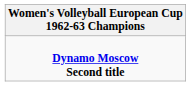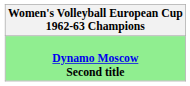row 2 | column 1: no background -> lightgreen background
